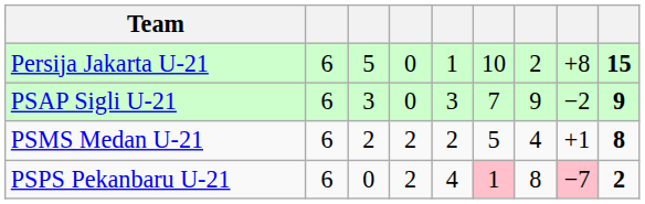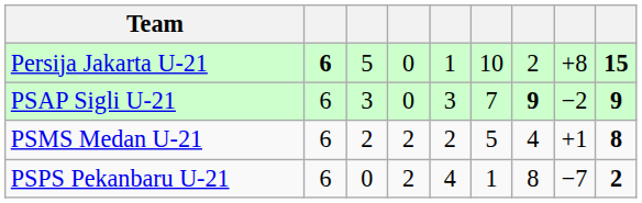Persija Jakarta U-21 | column 2: normal -> bold
PSAP Sigli U-21 | column 7: normal -> bold
PSPS Pekanbaru U-21 | column 6: pink background -> no background
PSPS Pekanbaru U-21 | column 8: pink background -> no background
